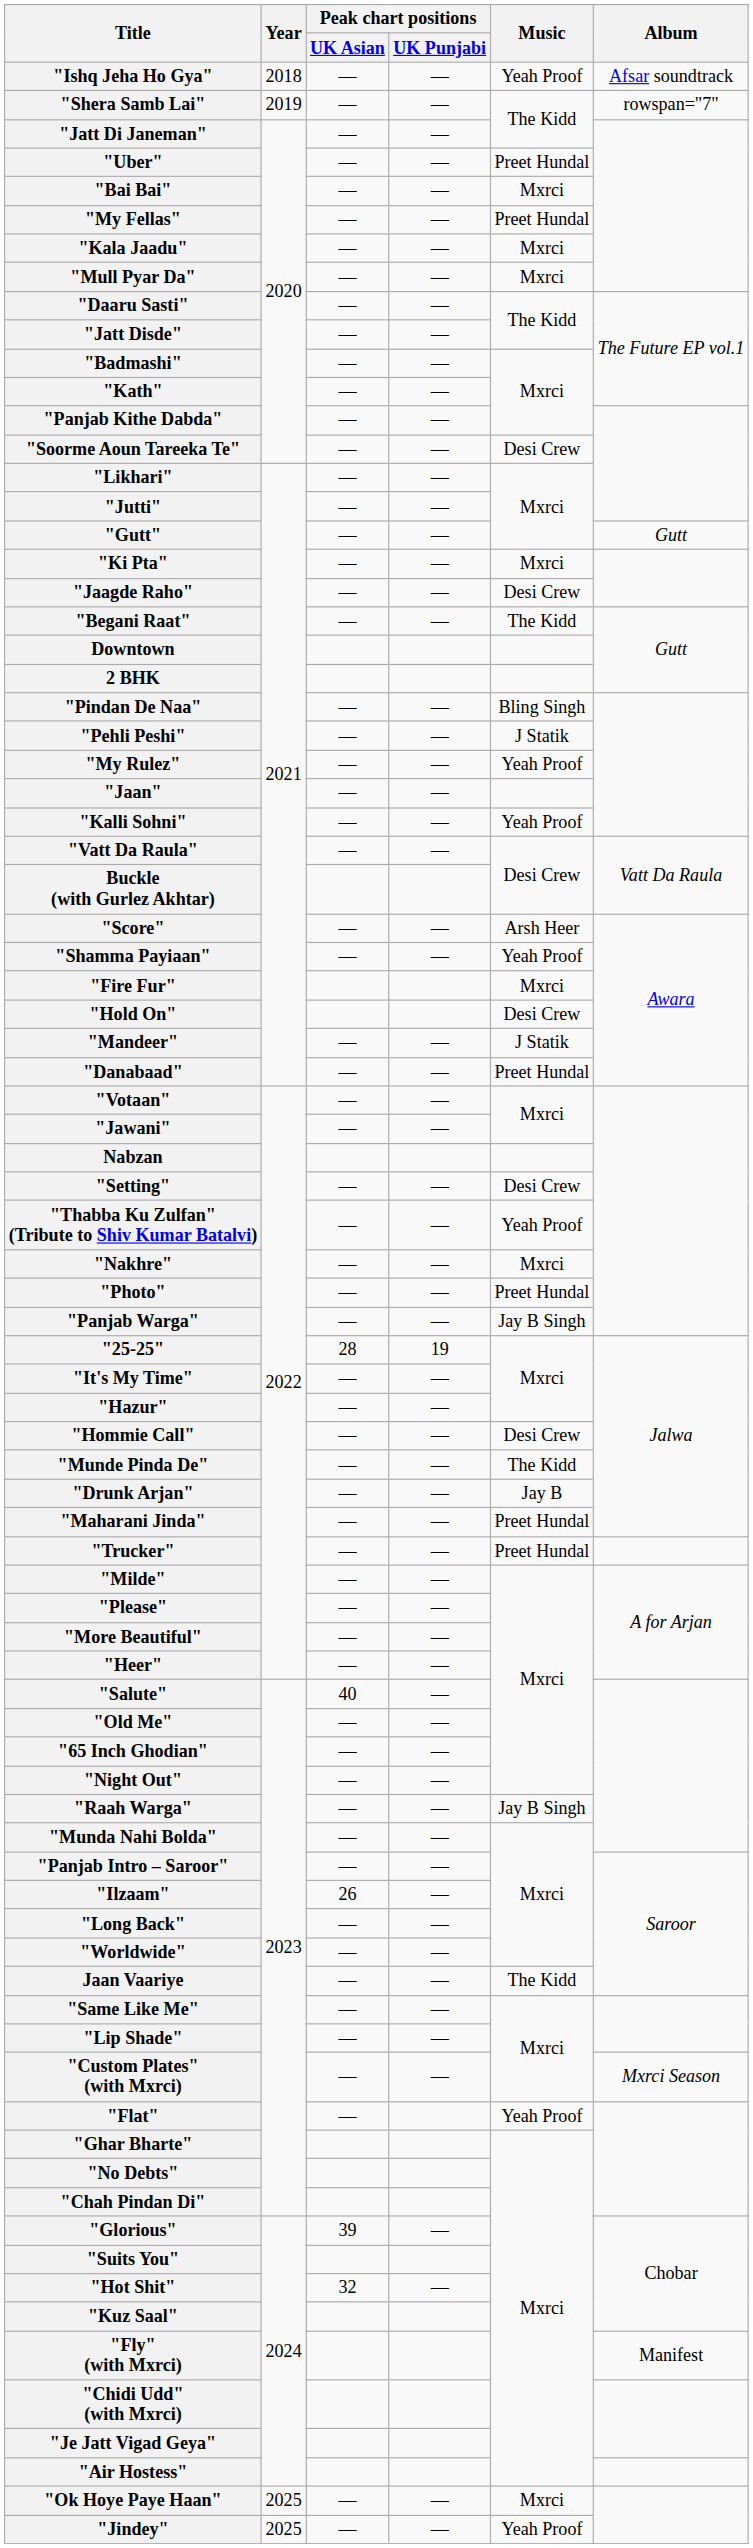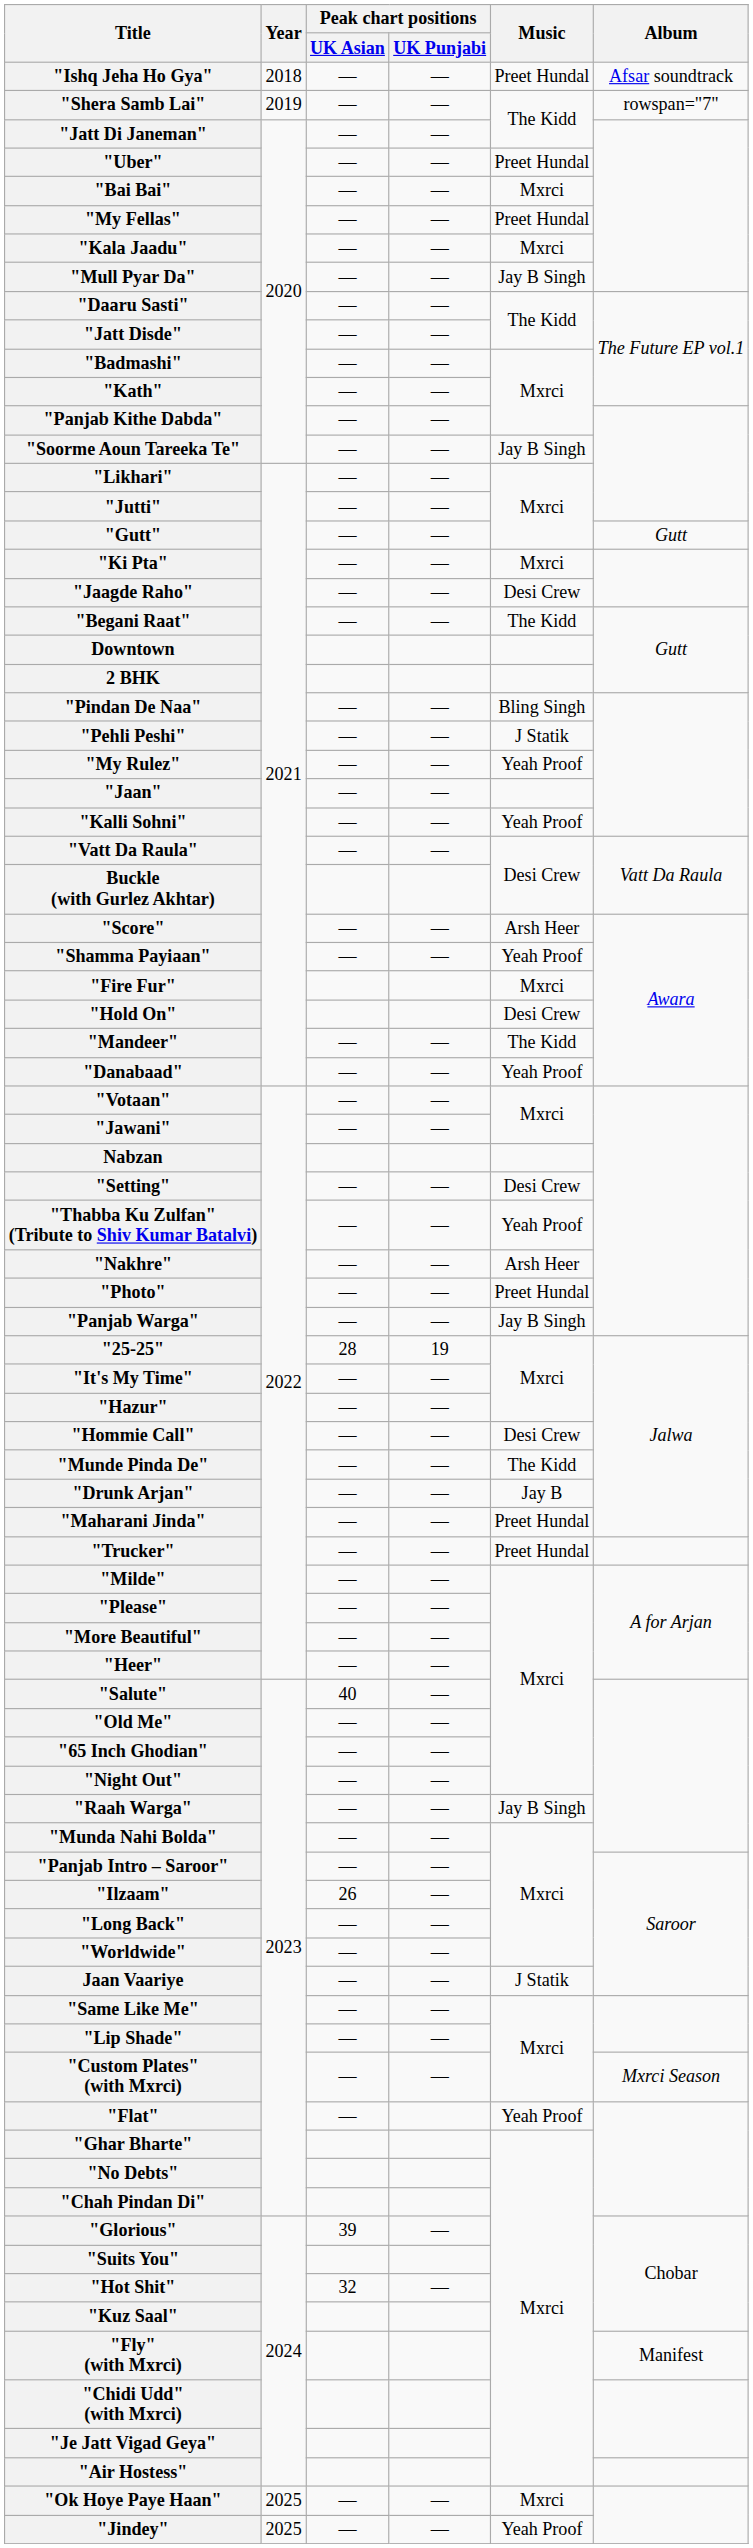"Ishq Jeha Ho Gya" | Music: Yeah Proof -> Preet Hundal
"Mull Pyar Da" | Music: Mxrci -> Jay B Singh
"Soorme Aoun Tareeka Te" | Music: Desi Crew -> Jay B Singh
"Mandeer" | Music: J Statik -> The Kidd
"Danabaad" | Music: Preet Hundal -> Yeah Proof
"Nakhre" | Music: Mxrci -> Arsh Heer
Jaan Vaariye | Music: The Kidd -> J Statik
